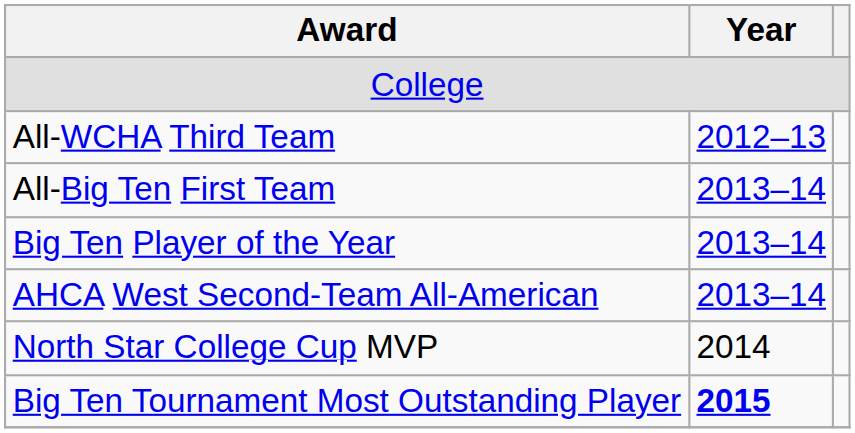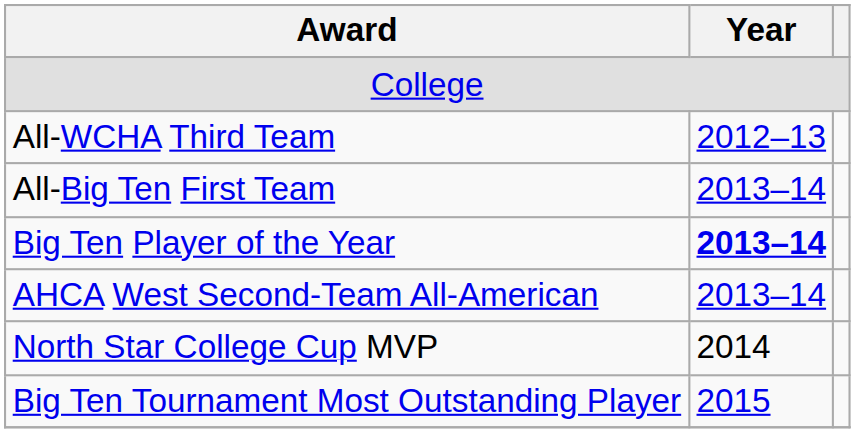Big Ten Player of the Year | Year: normal -> bold
Big Ten Tournament Most Outstanding Player | Year: bold -> normal
